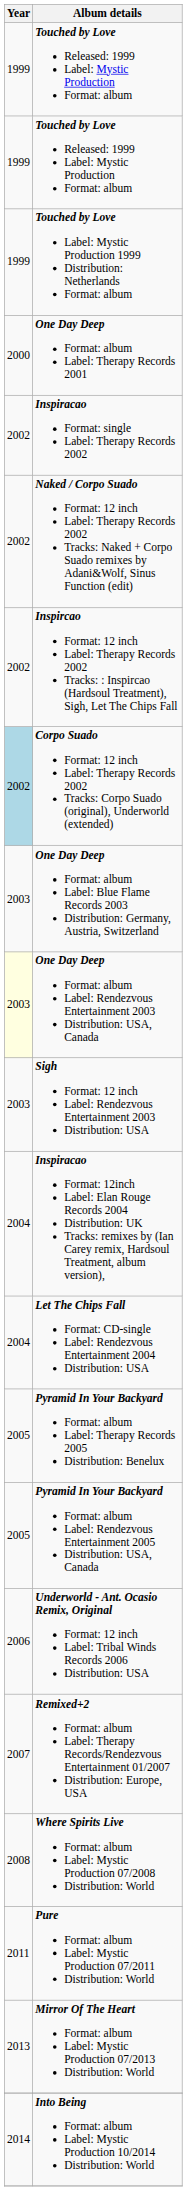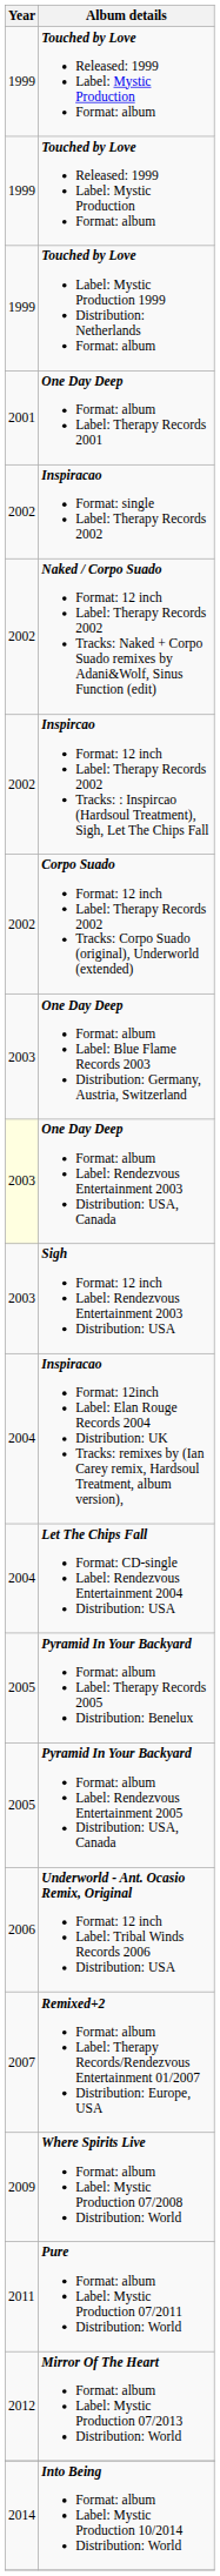row 5 | Year: 2000 -> 2001
row 9 | Year: lightblue background -> no background
row 19 | Year: 2008 -> 2009
row 21 | Year: 2013 -> 2012
